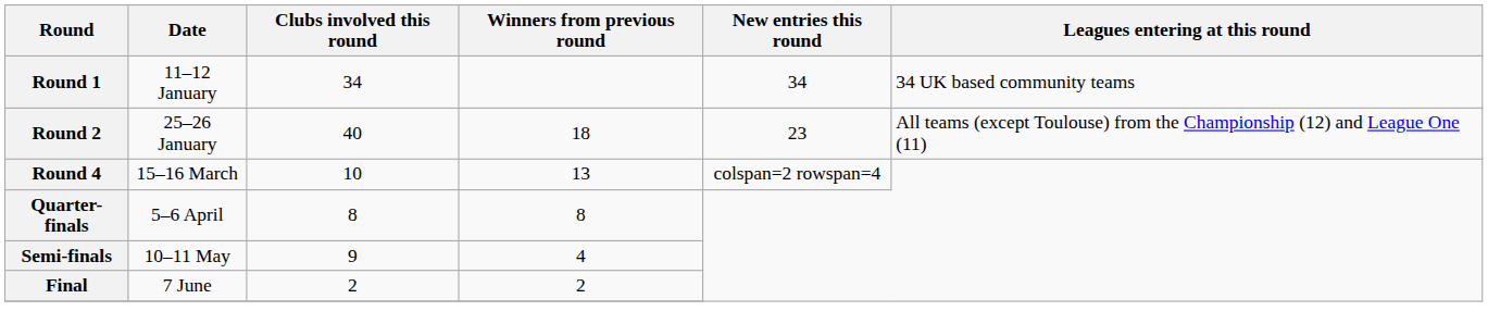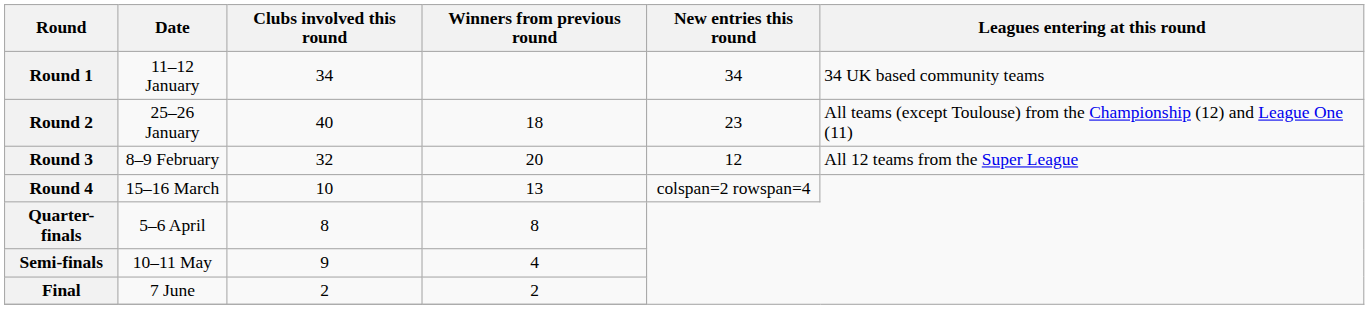+ row: Round 3 | 8–9 February | 32 | 20 | 12 | All 12 teams from the Super League
